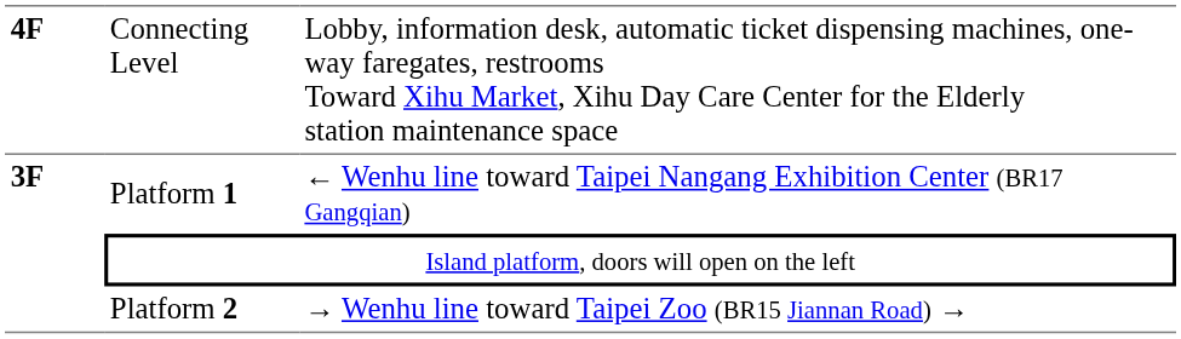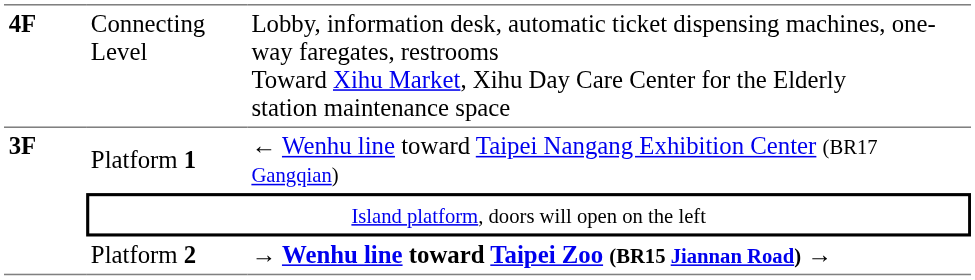Platform 2 | column 3: normal -> bold
